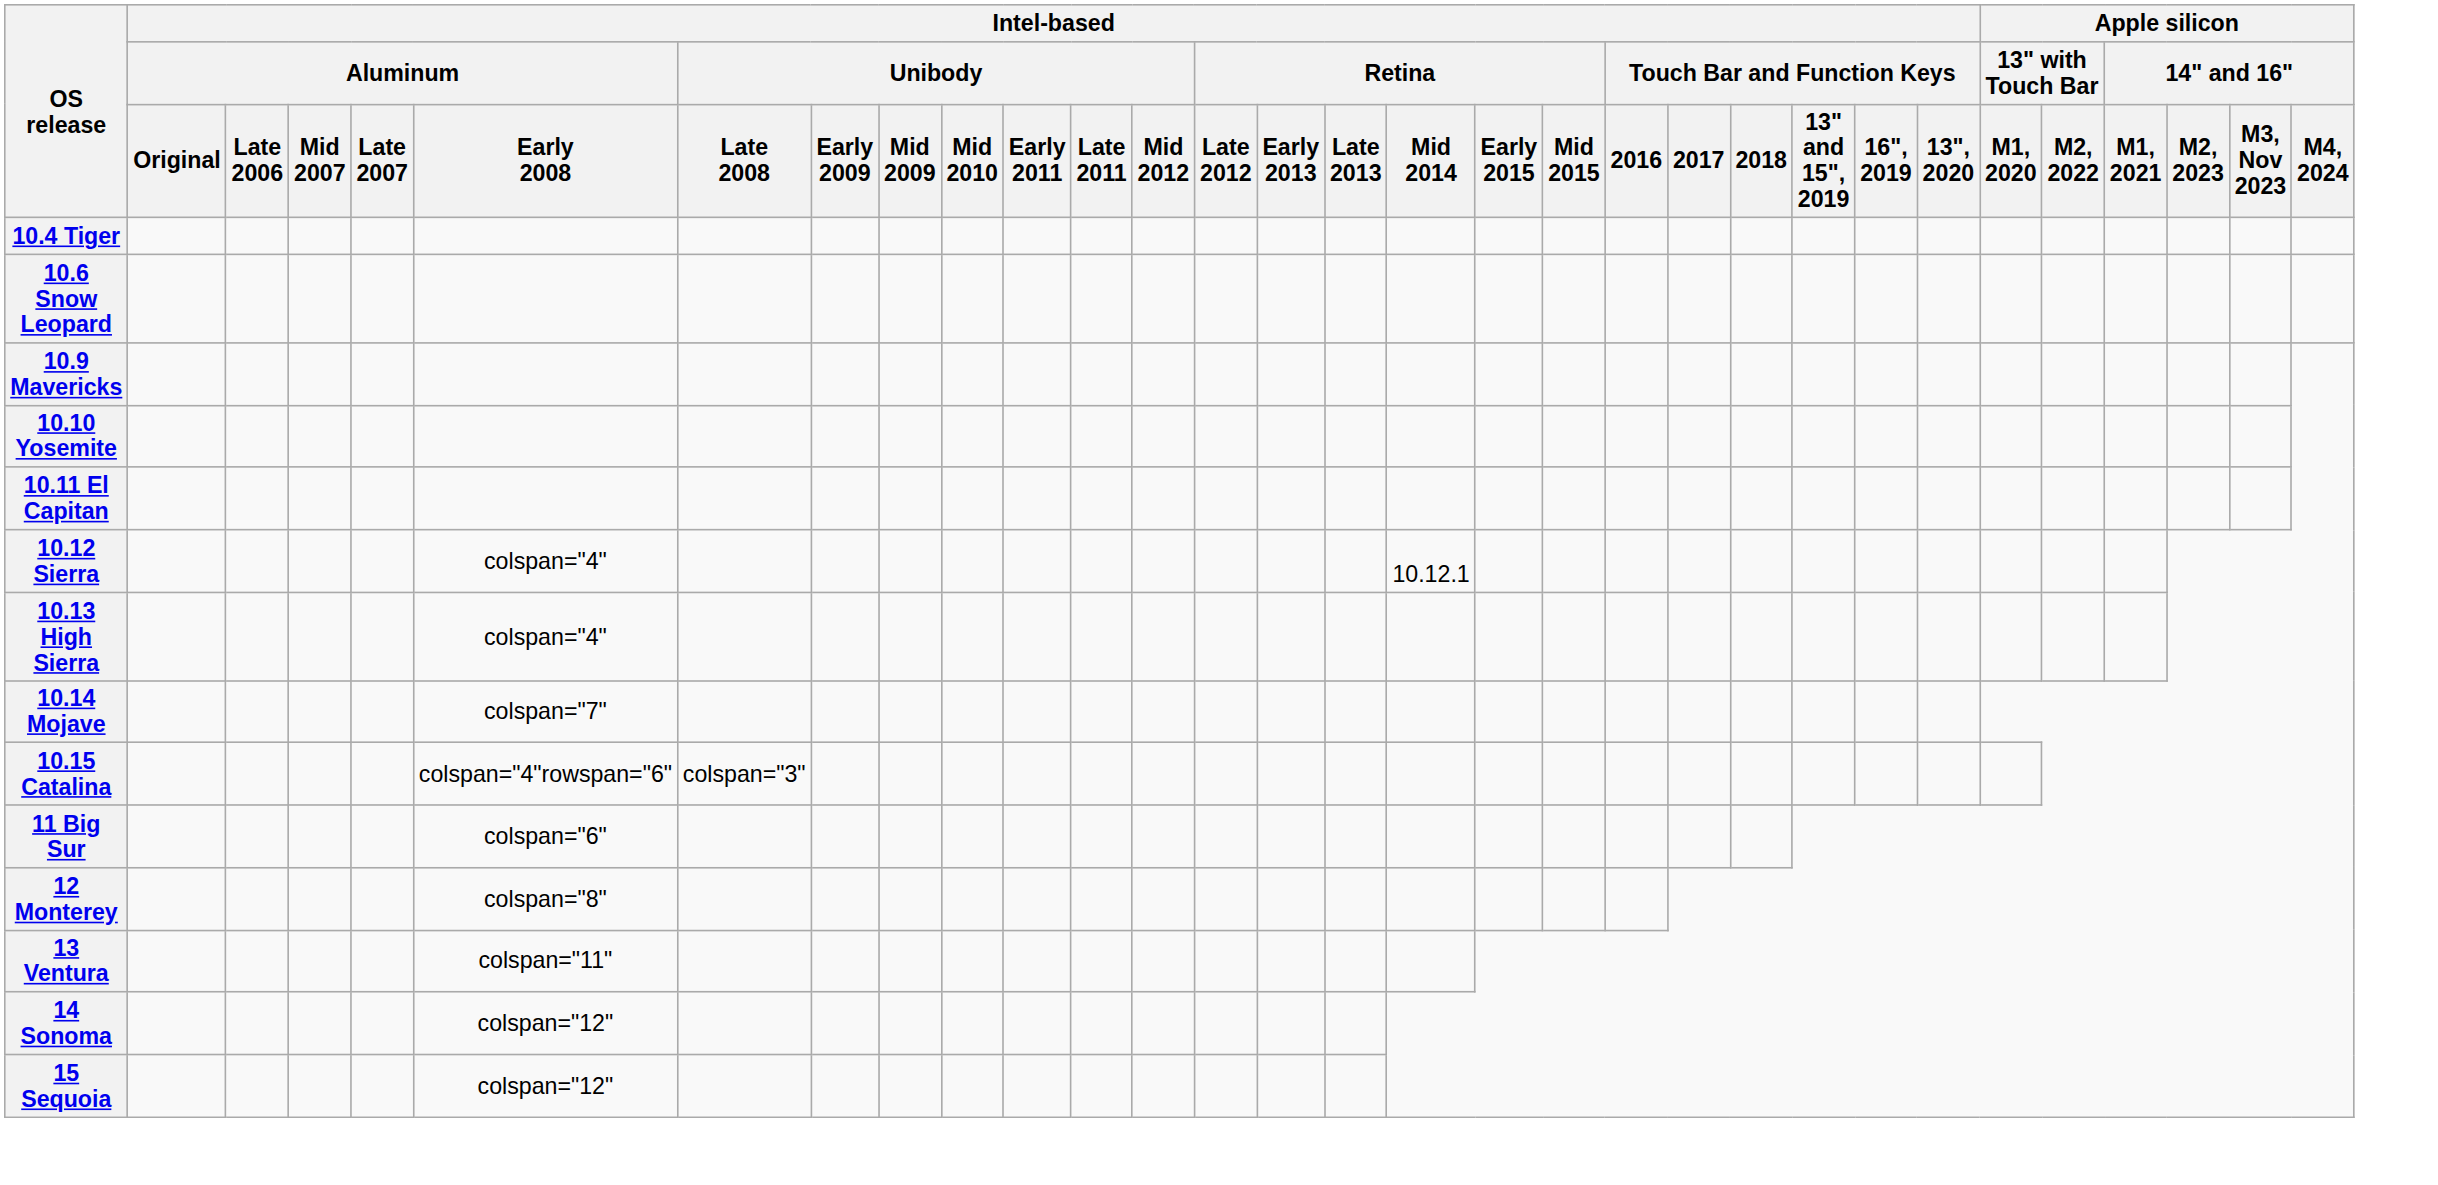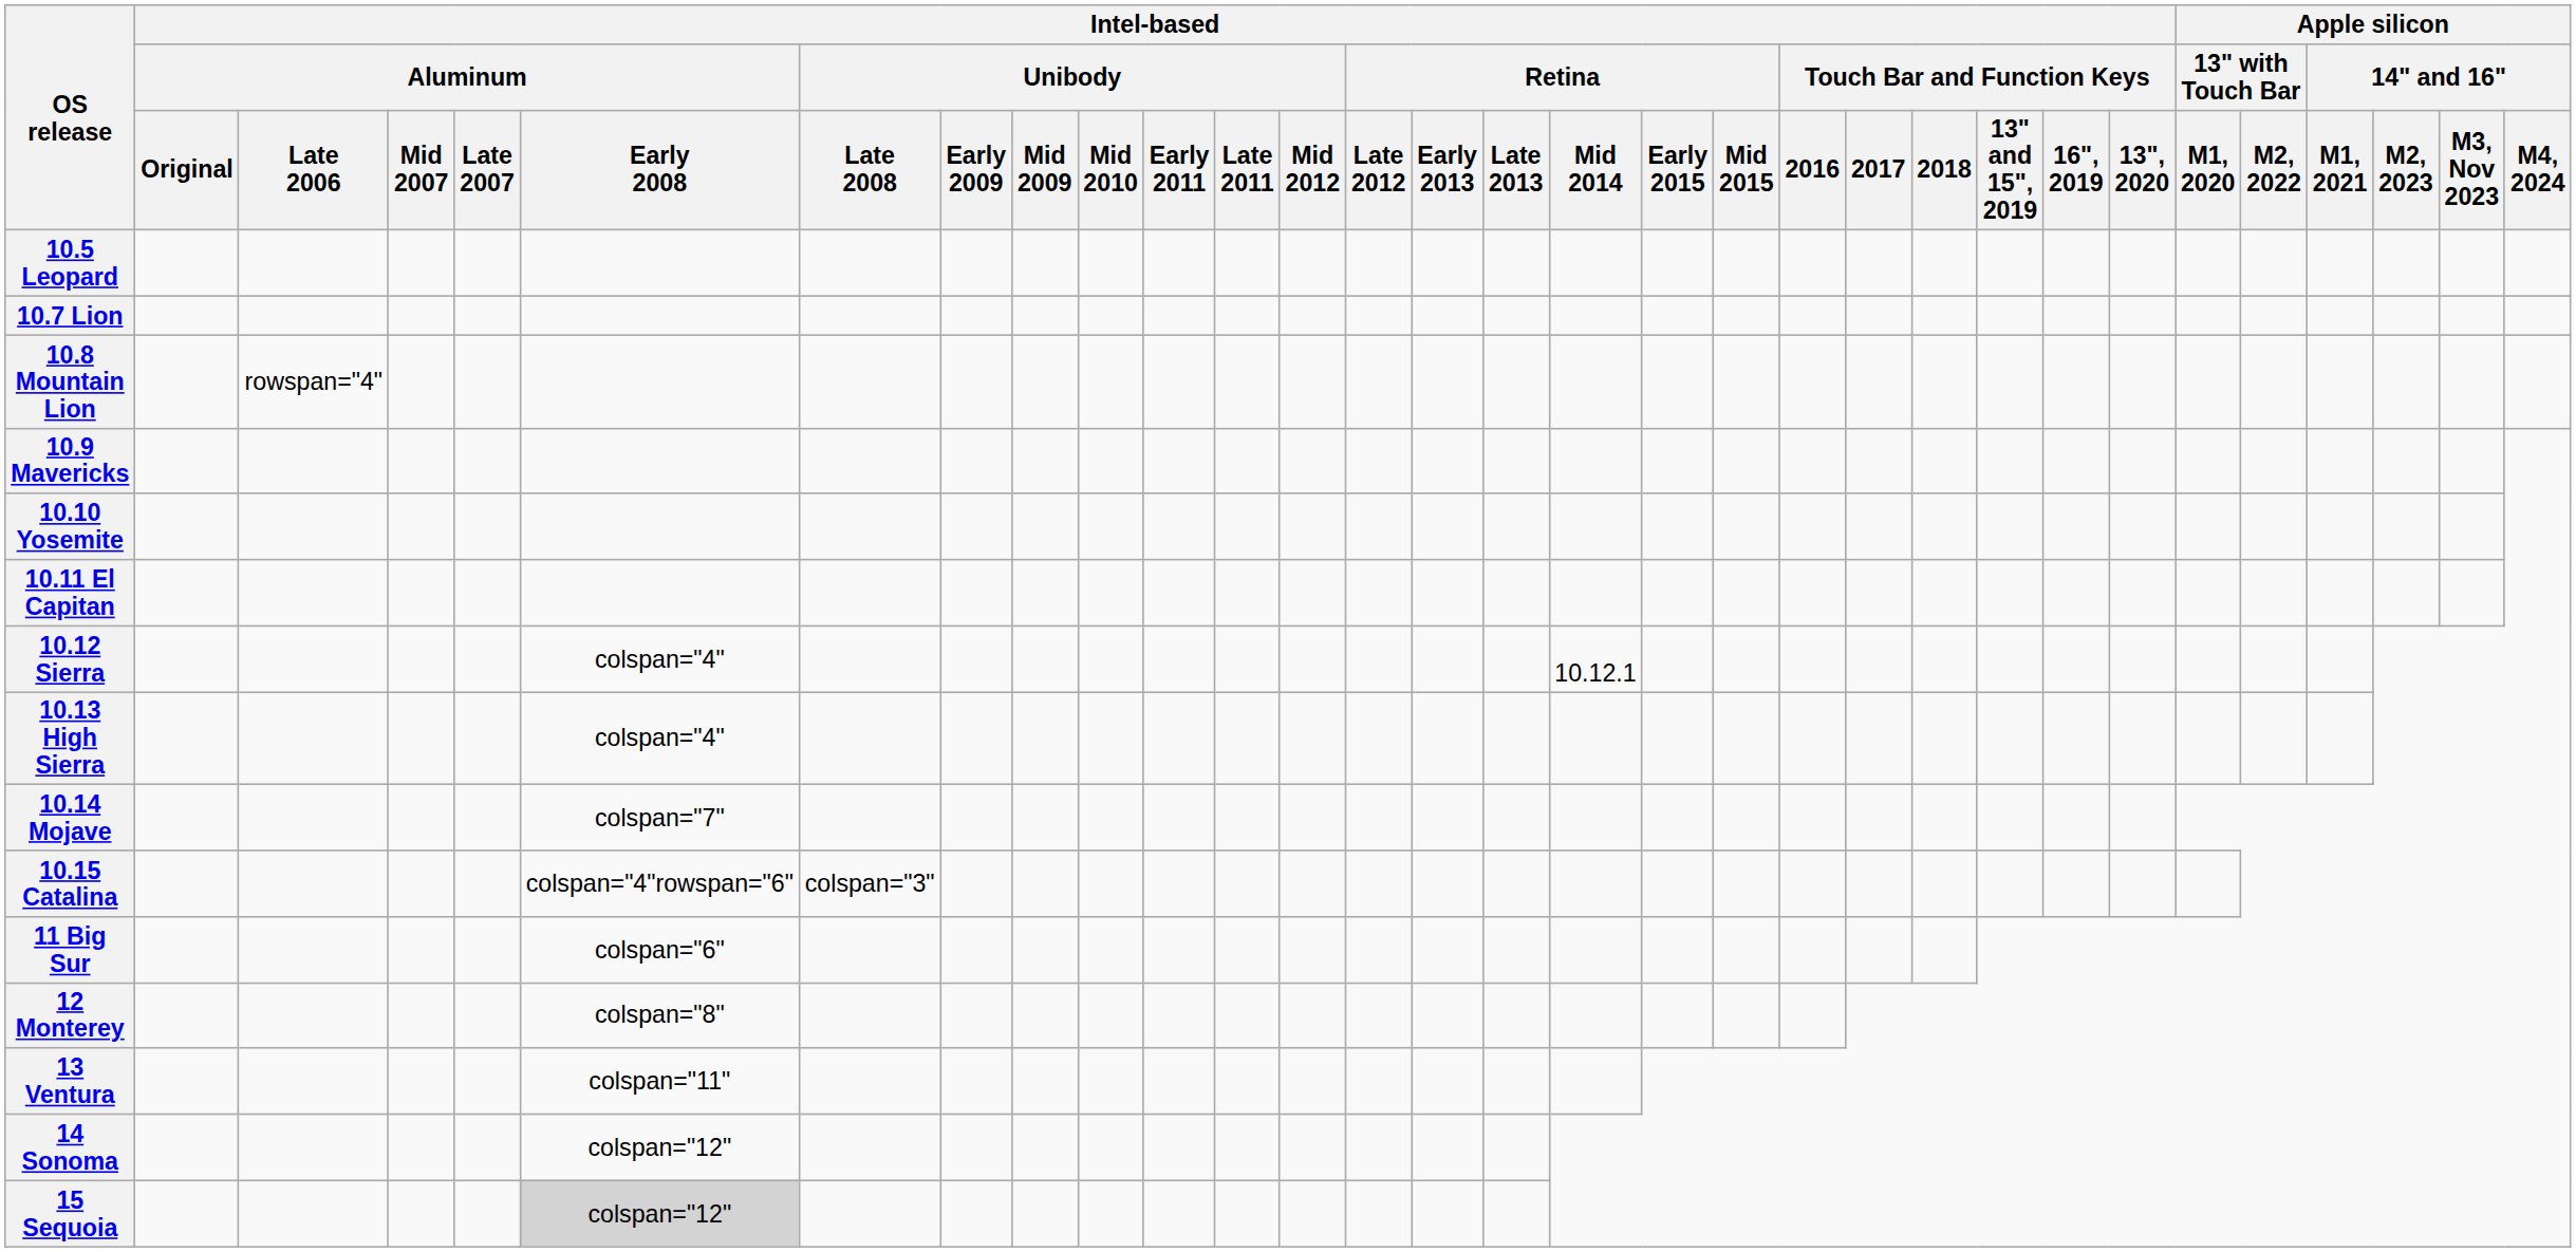- row: 10.4 Tiger
+ row: 10.5 Leopard
- row: 10.6 Snow Leopard
+ row: 10.7 Lion
+ row: 10.8 Mountain Lion | rowspan="4"
15 Sequoia | Intel-based / Aluminum / Early 2008: no background -> lightgrey background
